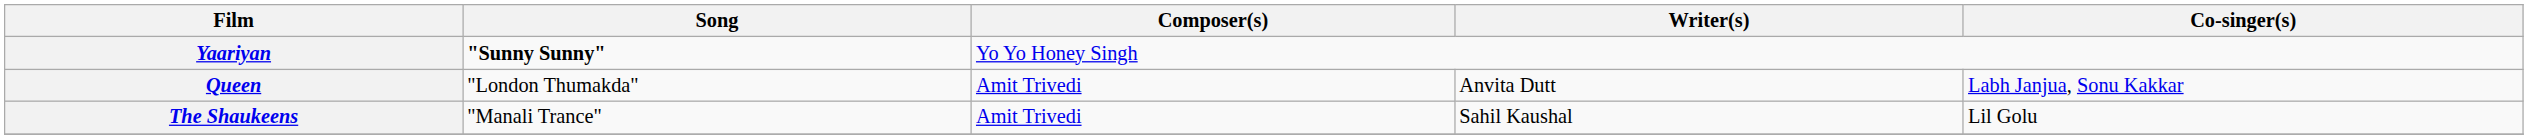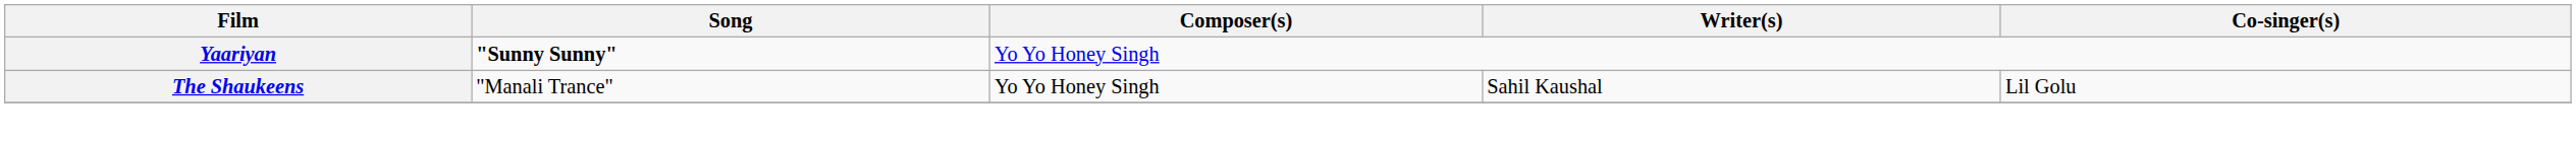- row: Queen | "London Thumakda" | Amit Trivedi | Anvita Dutt | Labh Janjua, Sonu Kakkar
The Shaukeens | Composer(s): Amit Trivedi -> Yo Yo Honey Singh
